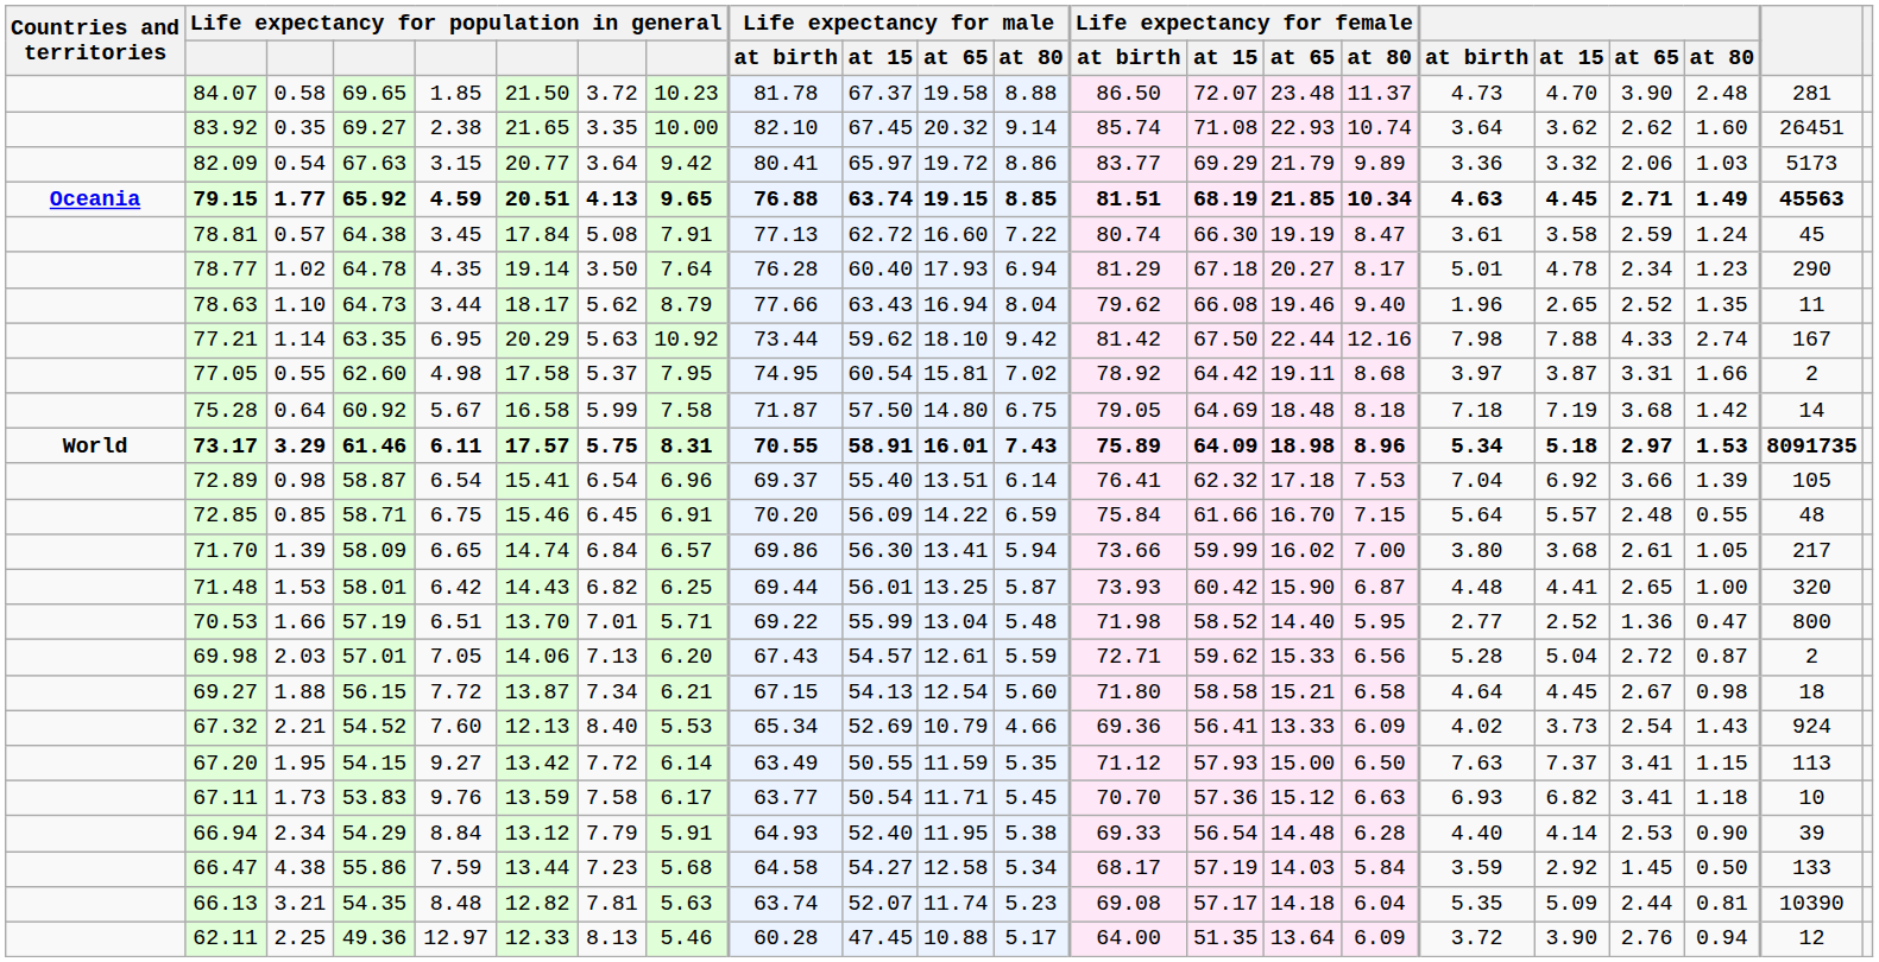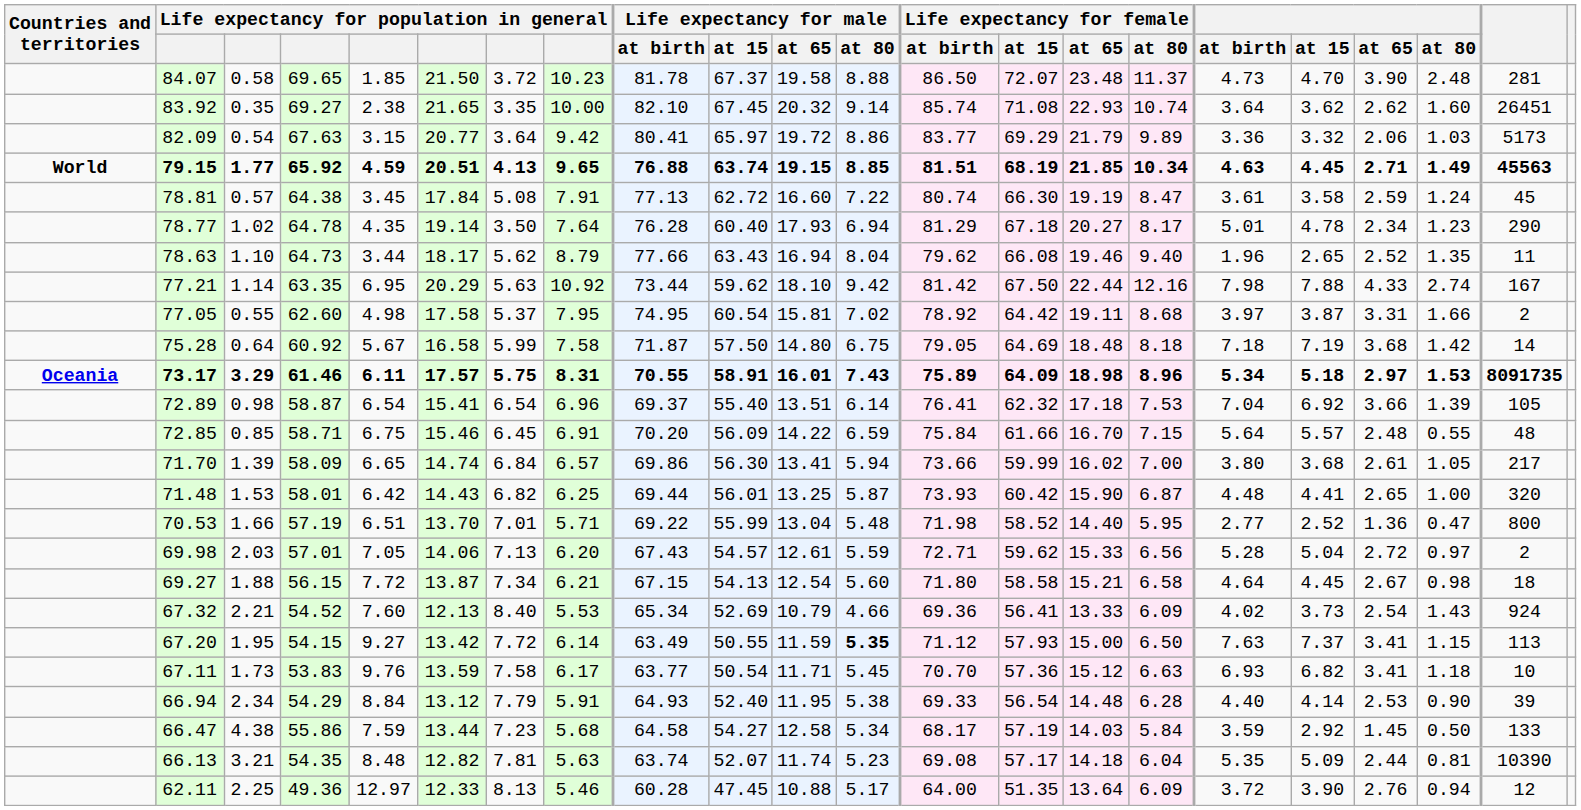79.15 | Countries and territories: Oceania -> World
73.17 | Countries and territories: World -> Oceania
69.98 | at 80: 0.87 -> 0.97
67.20 | Life expectancy for male / at 80: normal -> bold
